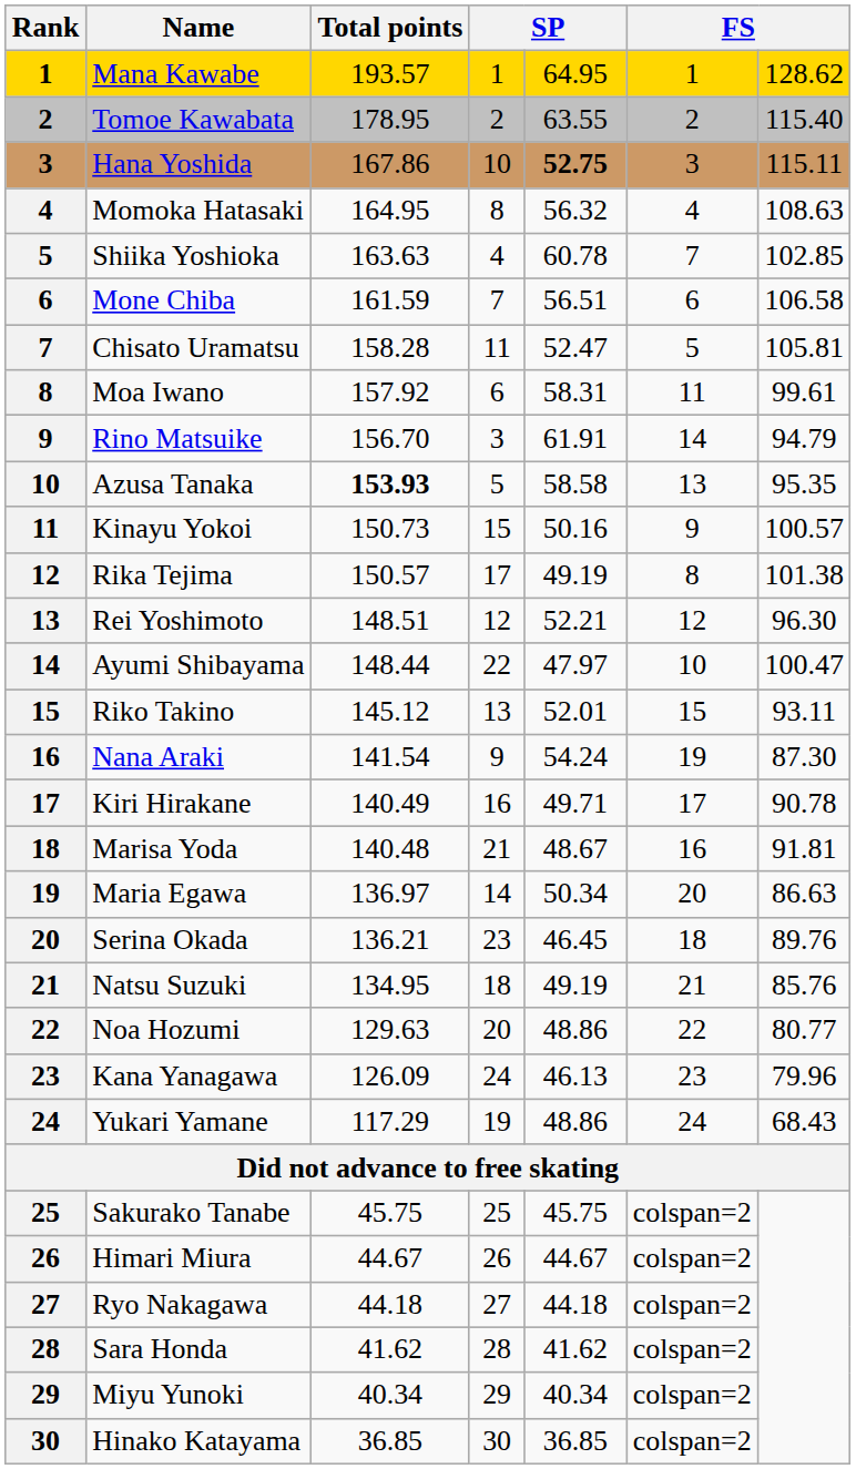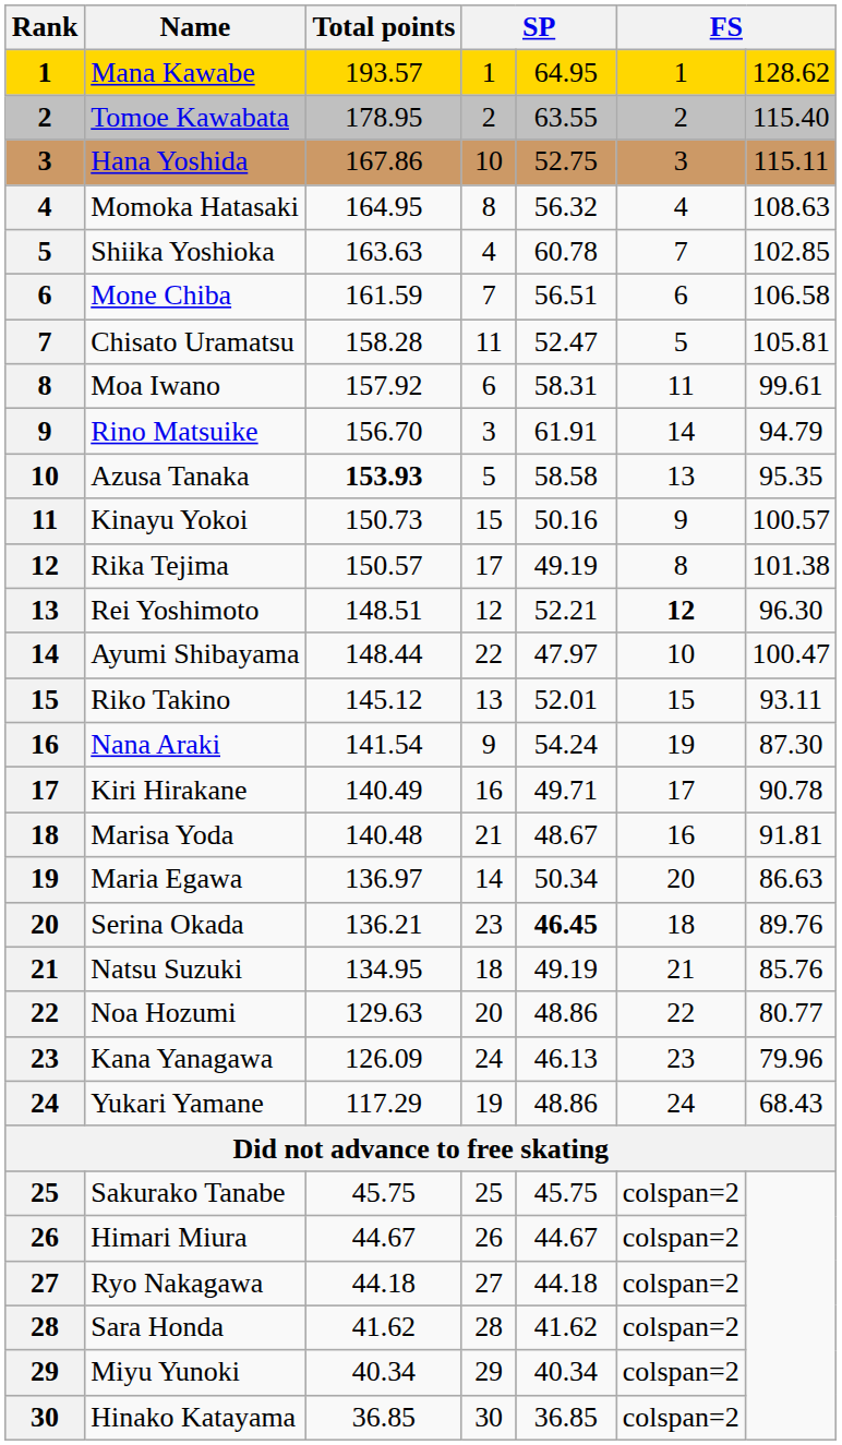Hana Yoshida | column 5: bold -> normal
Rei Yoshimoto | column 6: normal -> bold
Serina Okada | column 5: normal -> bold
